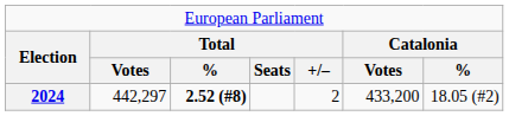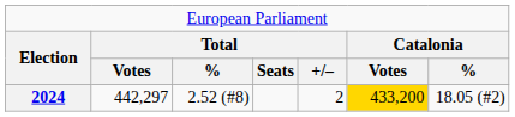2024 | column 3: bold -> normal
2024 | column 6: no background -> gold background
